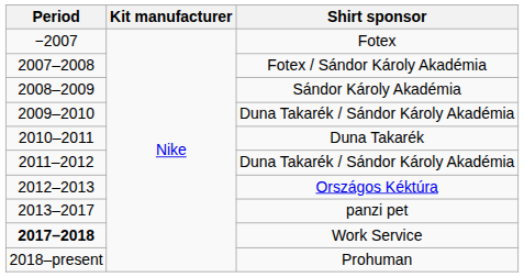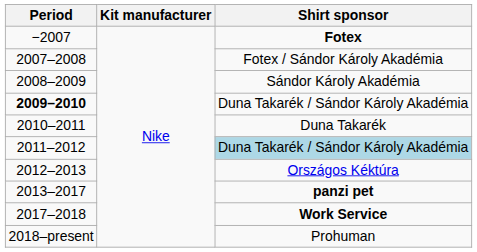Fotex | Shirt sponsor: normal -> bold
2009–2010 / Duna Takarék / Sándor Károly Akadémia | Period: normal -> bold
2011–2012 / Duna Takarék / Sándor Károly Akadémia | Shirt sponsor: no background -> lightblue background
panzi pet | Shirt sponsor: normal -> bold
Work Service | Period: bold -> normal
Work Service | Shirt sponsor: normal -> bold
